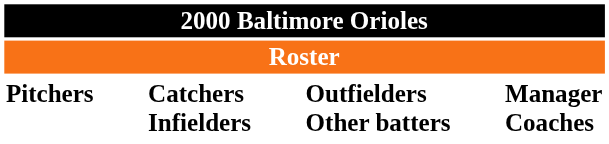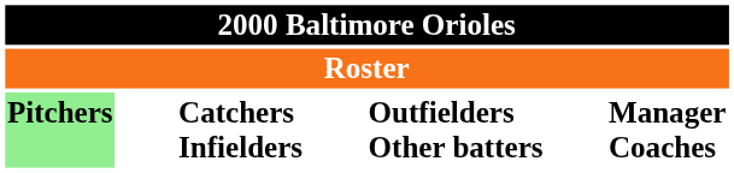Pitchers | column 1: no background -> lightgreen background
